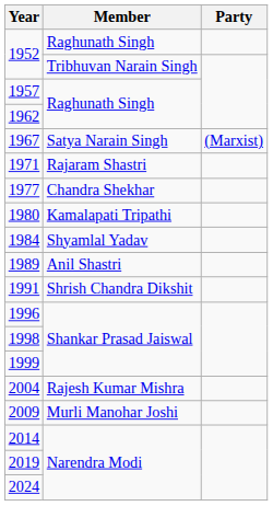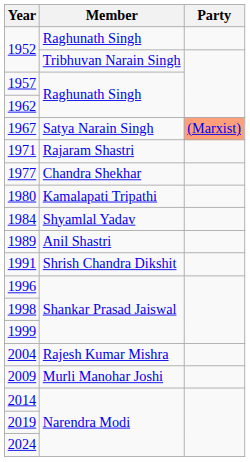1967 | column 3: no background -> lightsalmon background
